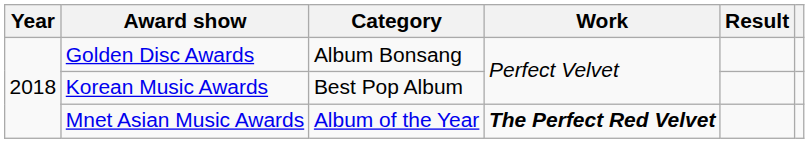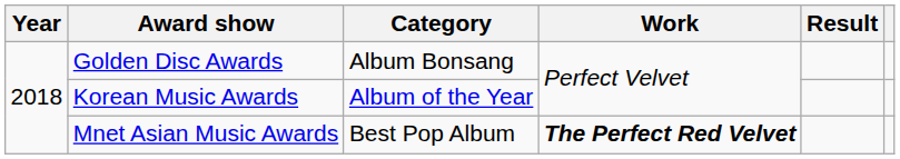Korean Music Awards | Category: Best Pop Album -> Album of the Year
Mnet Asian Music Awards | Category: Album of the Year -> Best Pop Album
